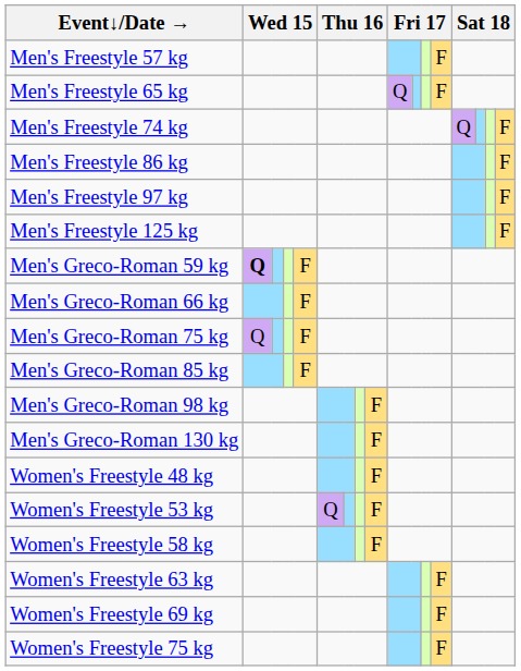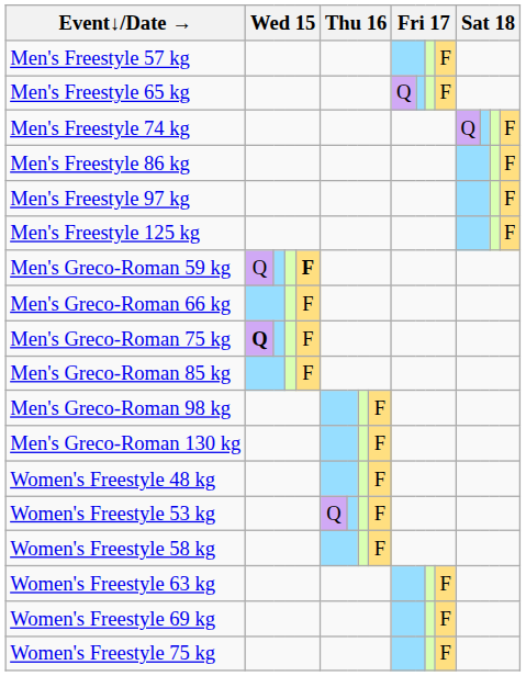Men's Greco-Roman 59 kg | column 2: bold -> normal
Men's Greco-Roman 59 kg | column 5: normal -> bold
Men's Greco-Roman 75 kg | column 2: normal -> bold
